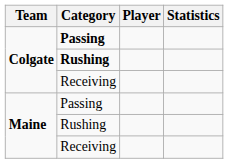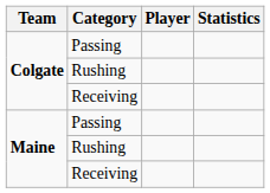Colgate / Passing | Category: bold -> normal
Colgate / Rushing | Category: bold -> normal
